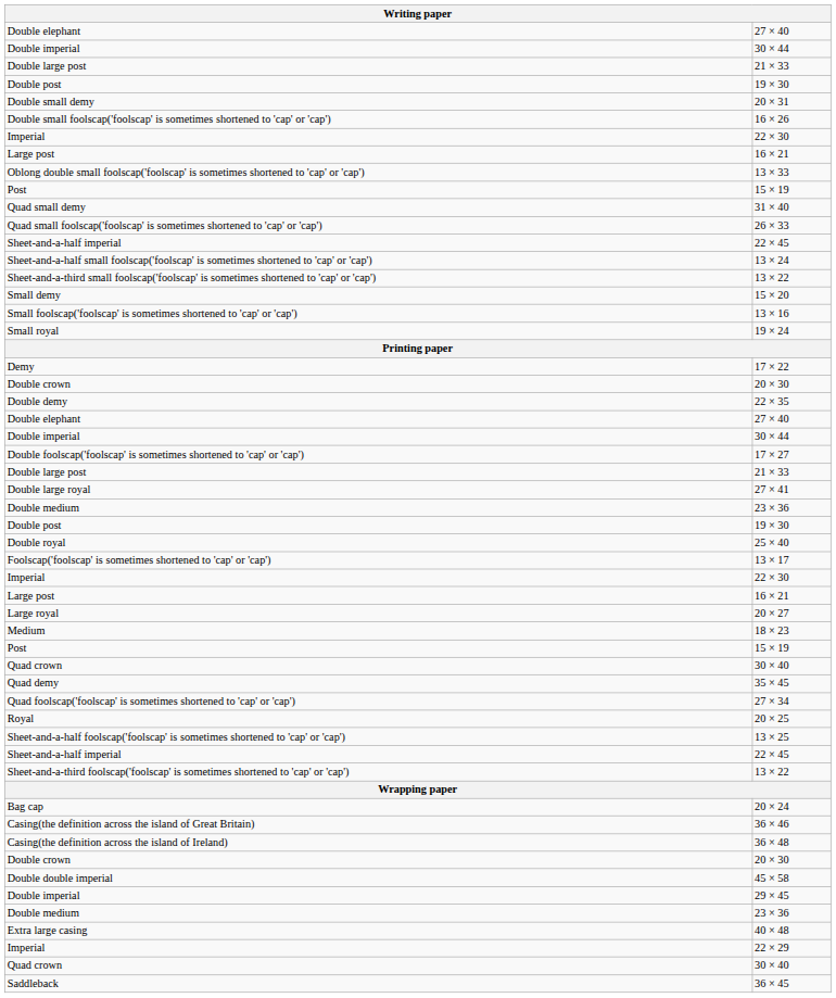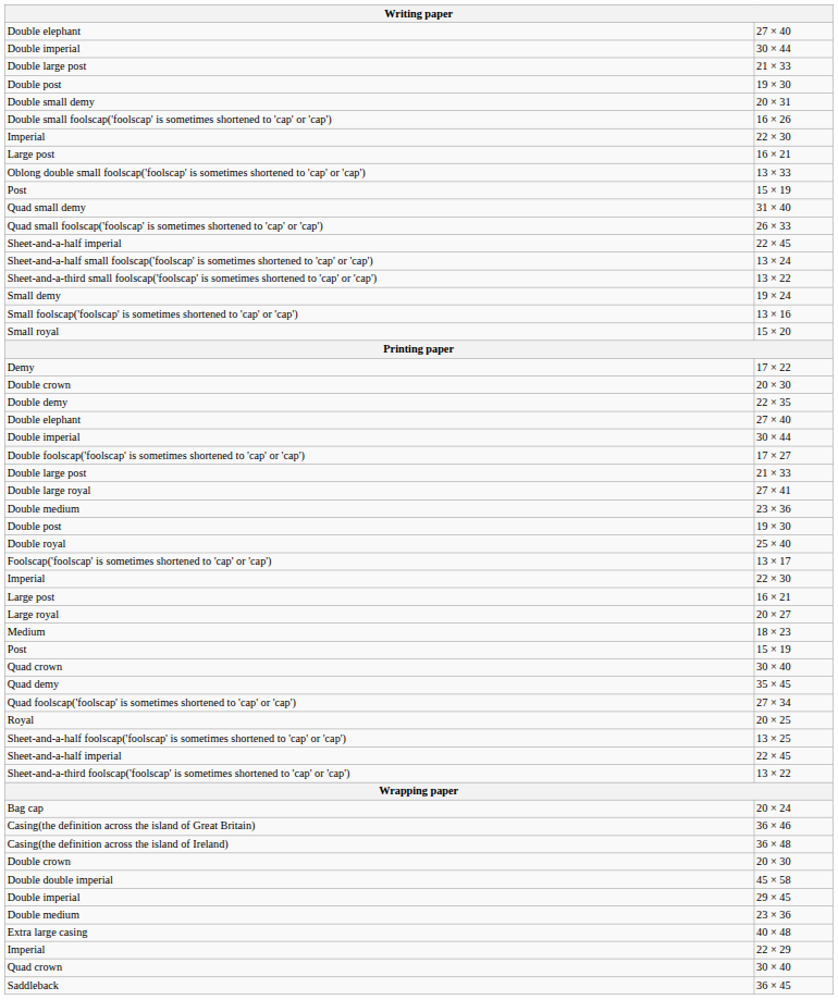row 17 | column 2: 15 × 20 -> 19 × 24
row 19 | column 2: 19 × 24 -> 15 × 20
